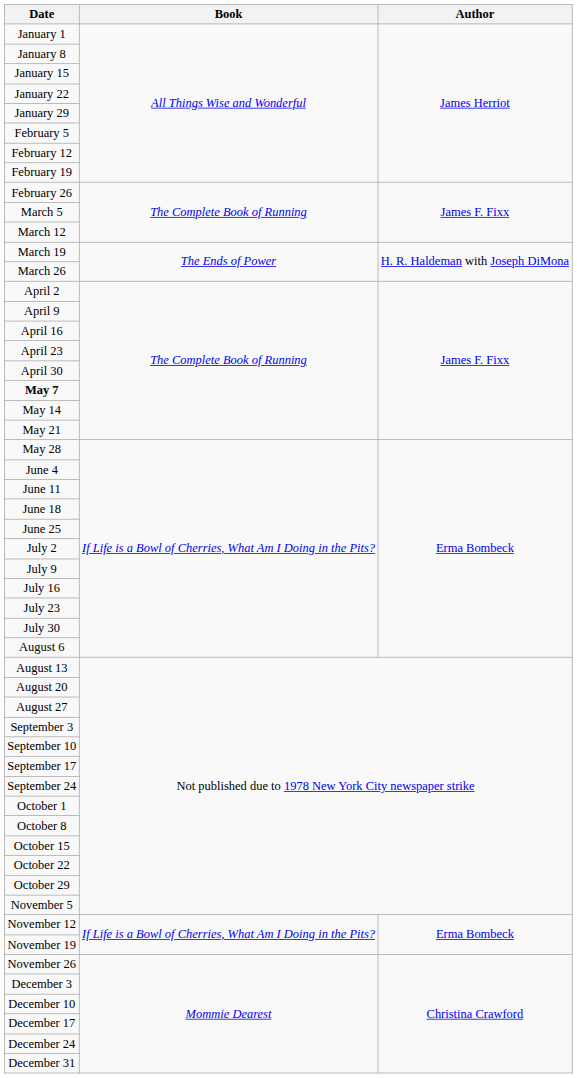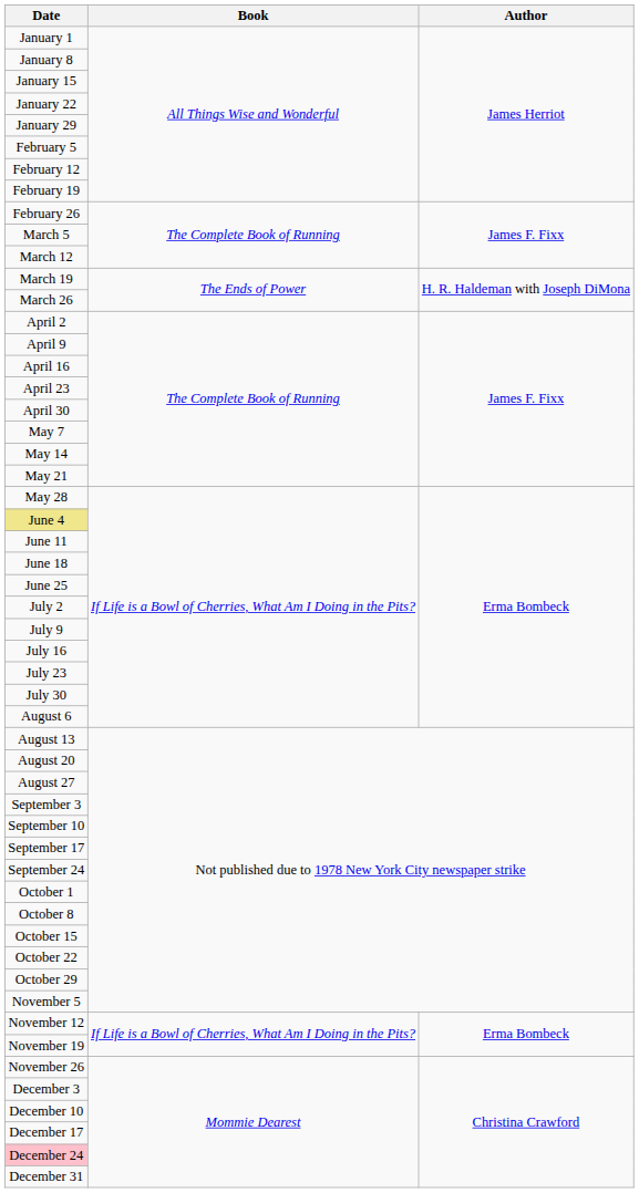May 7 | Date: bold -> normal
June 4 | Date: no background -> khaki background
December 24 | Date: no background -> pink background
